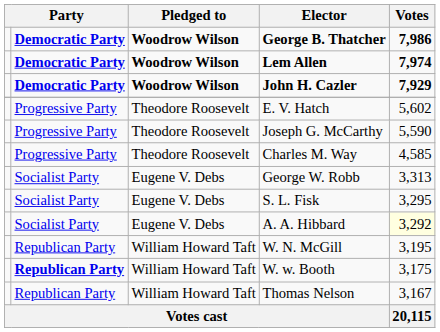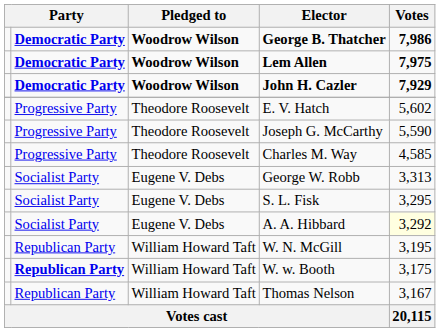Lem Allen | Votes: 7,974 -> 7,975
